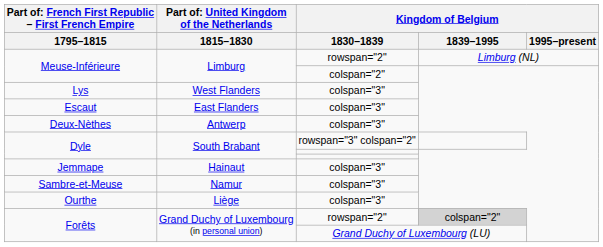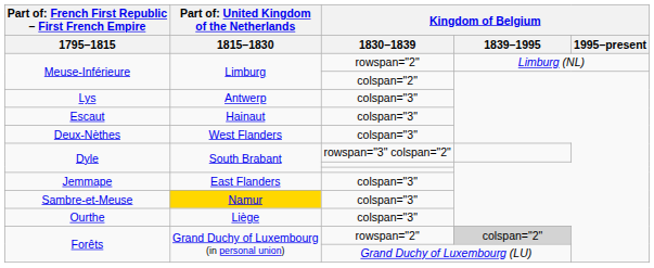Lys | column 2: West Flanders -> Antwerp
Escaut | column 2: East Flanders -> Hainaut
Deux-Nèthes | column 2: Antwerp -> West Flanders
Jemmape | column 2: Hainaut -> East Flanders
Sambre-et-Meuse | column 2: no background -> gold background
